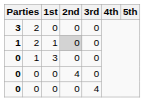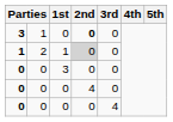row 2 | column 2: 2 -> 1
row 2 | 2nd: normal -> bold
row 4 | column 2: 1 -> 0
